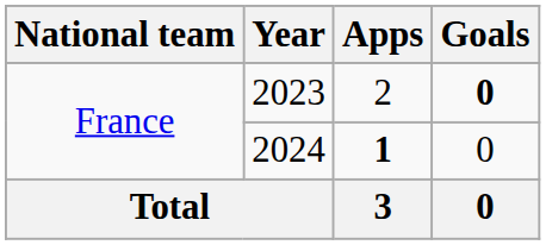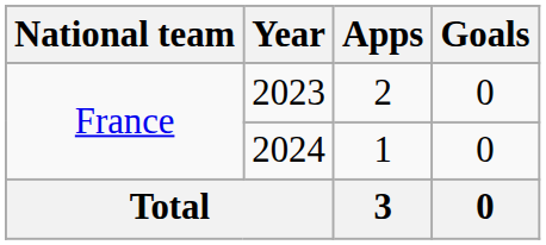2023 | Goals: bold -> normal
2024 | Apps: bold -> normal
